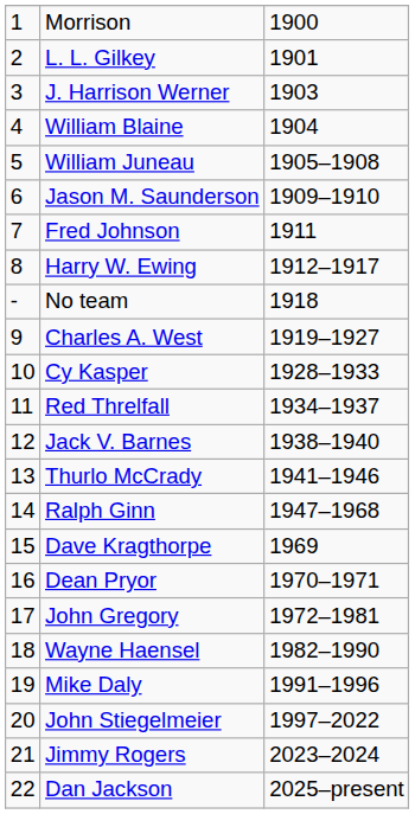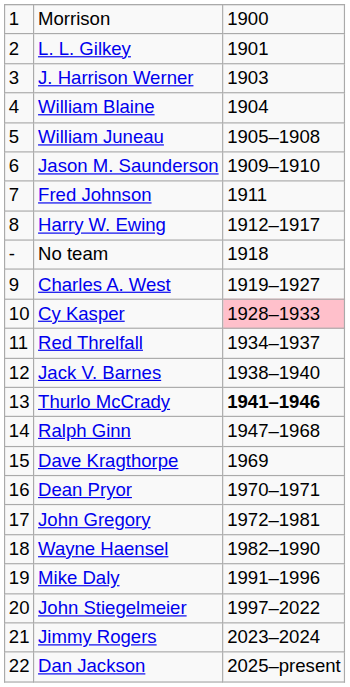Cy Kasper | column 3: no background -> pink background
Thurlo McCrady | column 3: normal -> bold
